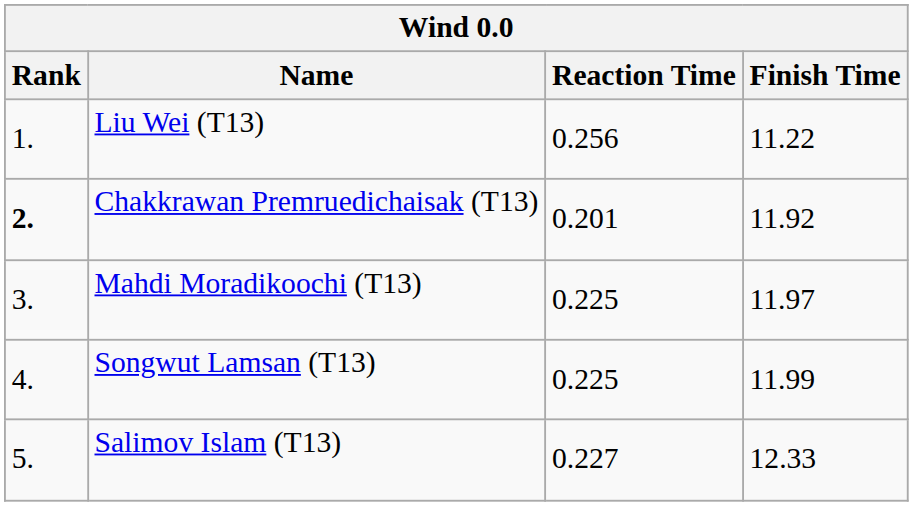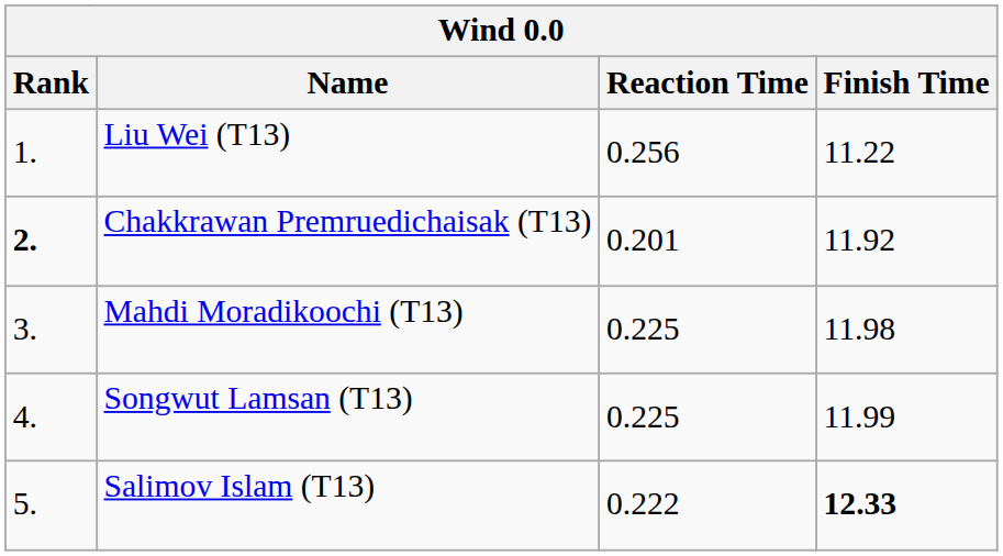Mahdi Moradikoochi (T13) | Finish Time: 11.97 -> 11.98
Salimov Islam (T13) | Reaction Time: 0.227 -> 0.222
Salimov Islam (T13) | Finish Time: normal -> bold
